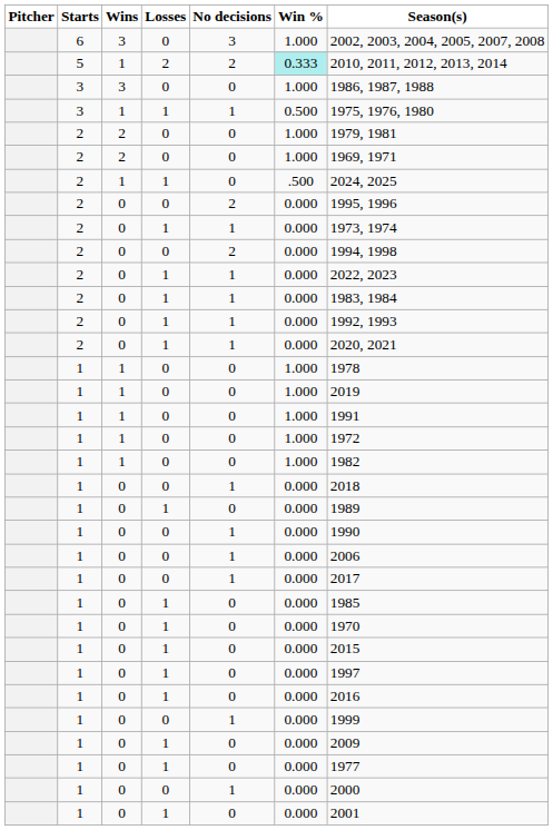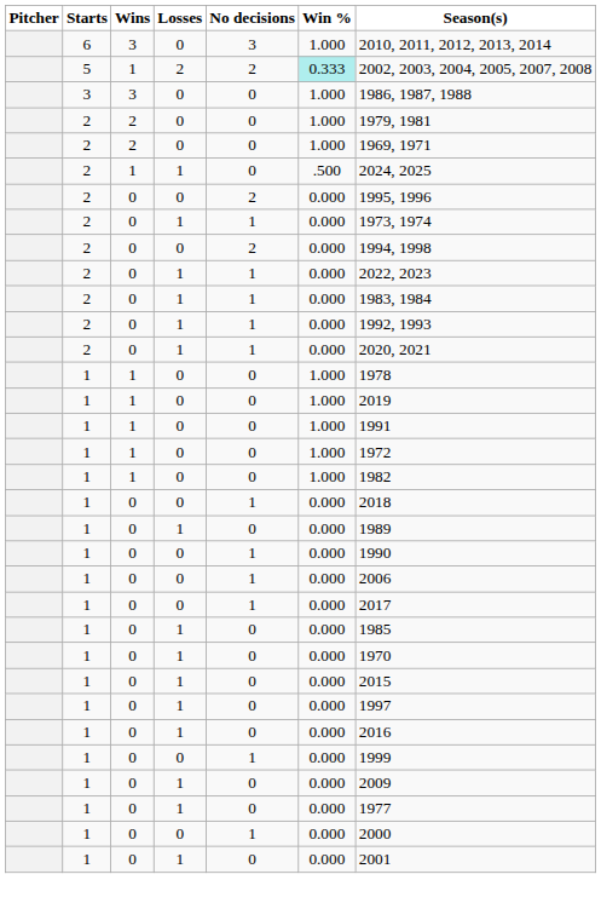6 | Season(s): 2002, 2003, 2004, 2005, 2007, 2008 -> 2010, 2011, 2012, 2013, 2014
5 | Season(s): 2010, 2011, 2012, 2013, 2014 -> 2002, 2003, 2004, 2005, 2007, 2008
- row: 3 | 1 | 1 | 1 | 0.500 | 1975, 1976, 1980
